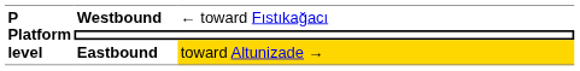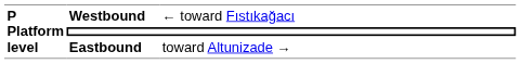Eastbound | column 3: gold background -> no background
